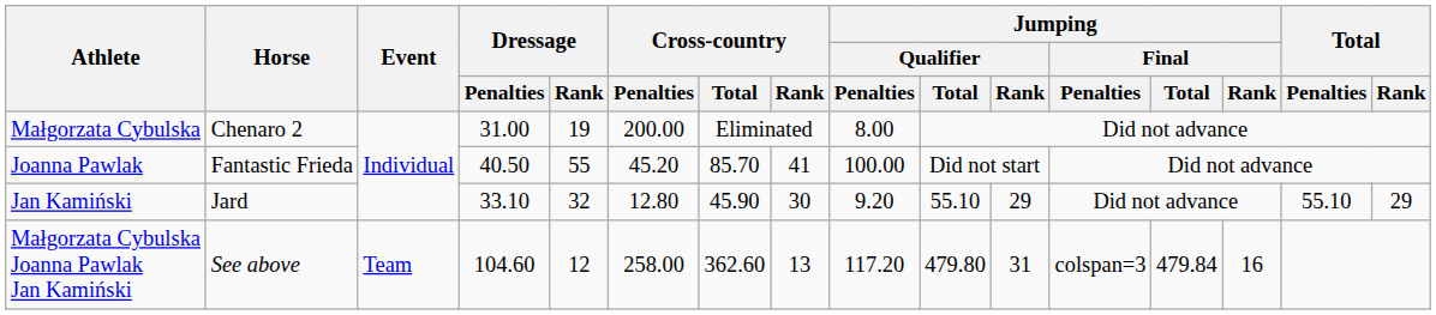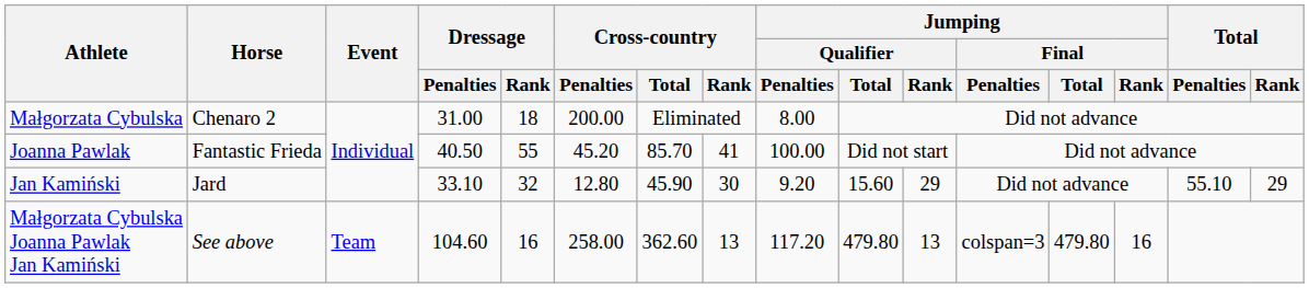Małgorzata Cybulska | Dressage / Rank: 19 -> 18
Jan Kamiński | Jumping / Qualifier / Total: 55.10 -> 15.60
Małgorzata Cybulska Joanna Pawlak Jan Kamiński | Dressage / Rank: 12 -> 16
Małgorzata Cybulska Joanna Pawlak Jan Kamiński | Jumping / Qualifier / Rank: 31 -> 13
Małgorzata Cybulska Joanna Pawlak Jan Kamiński | Jumping / Final / Total: 479.84 -> 479.80
